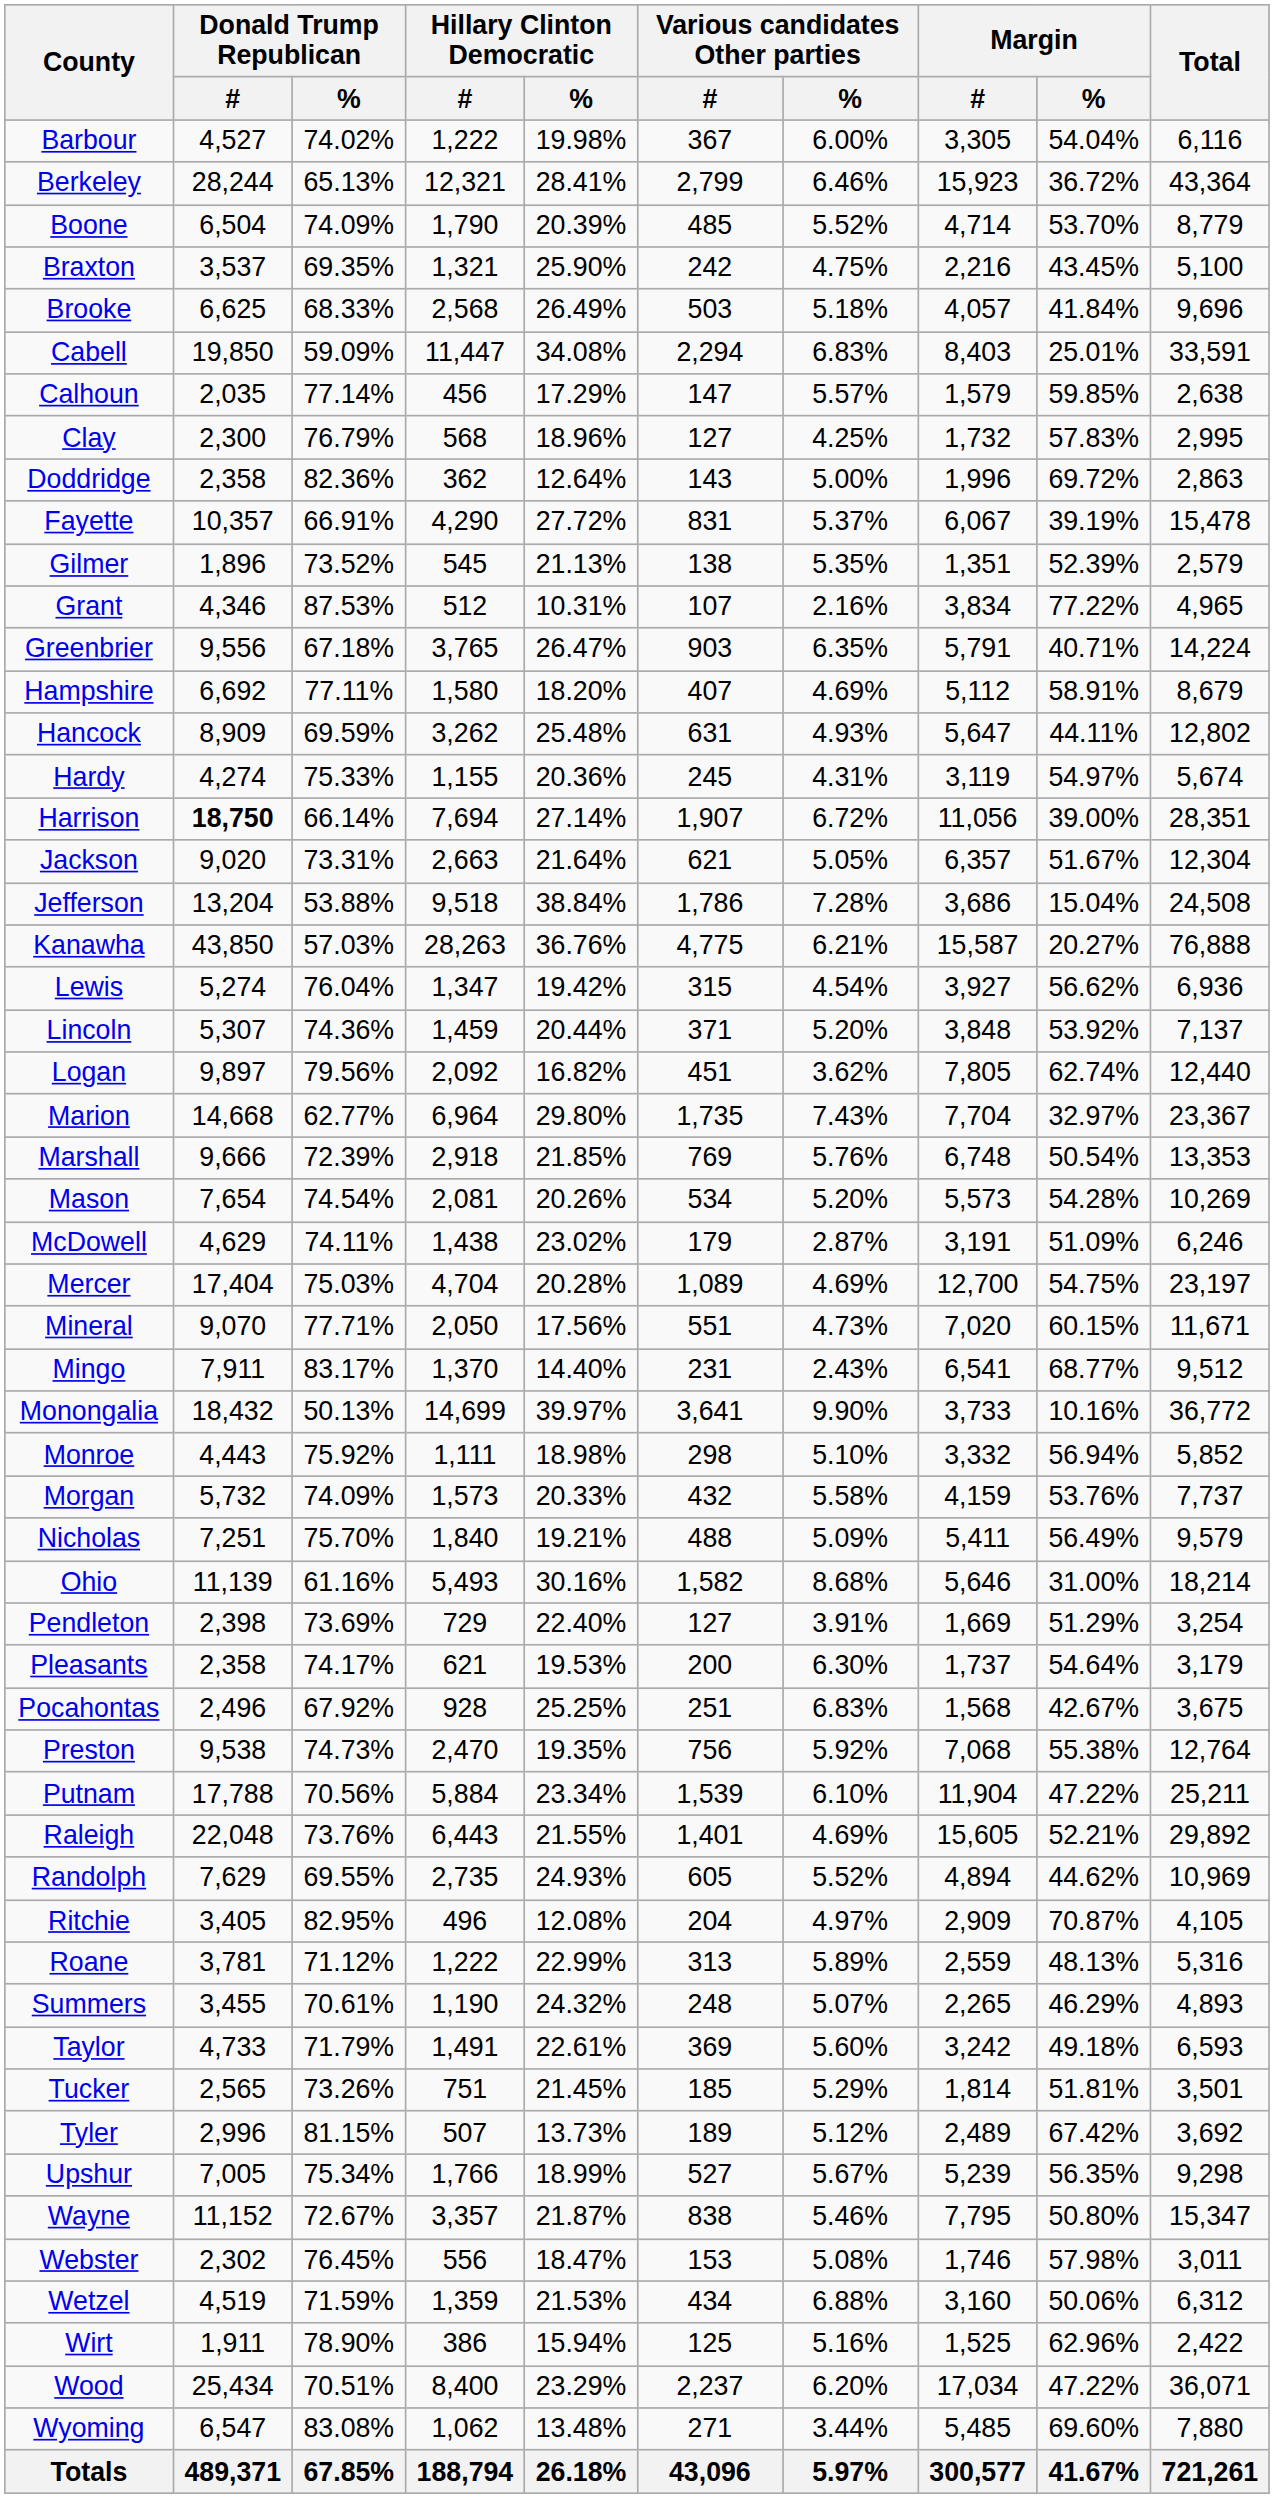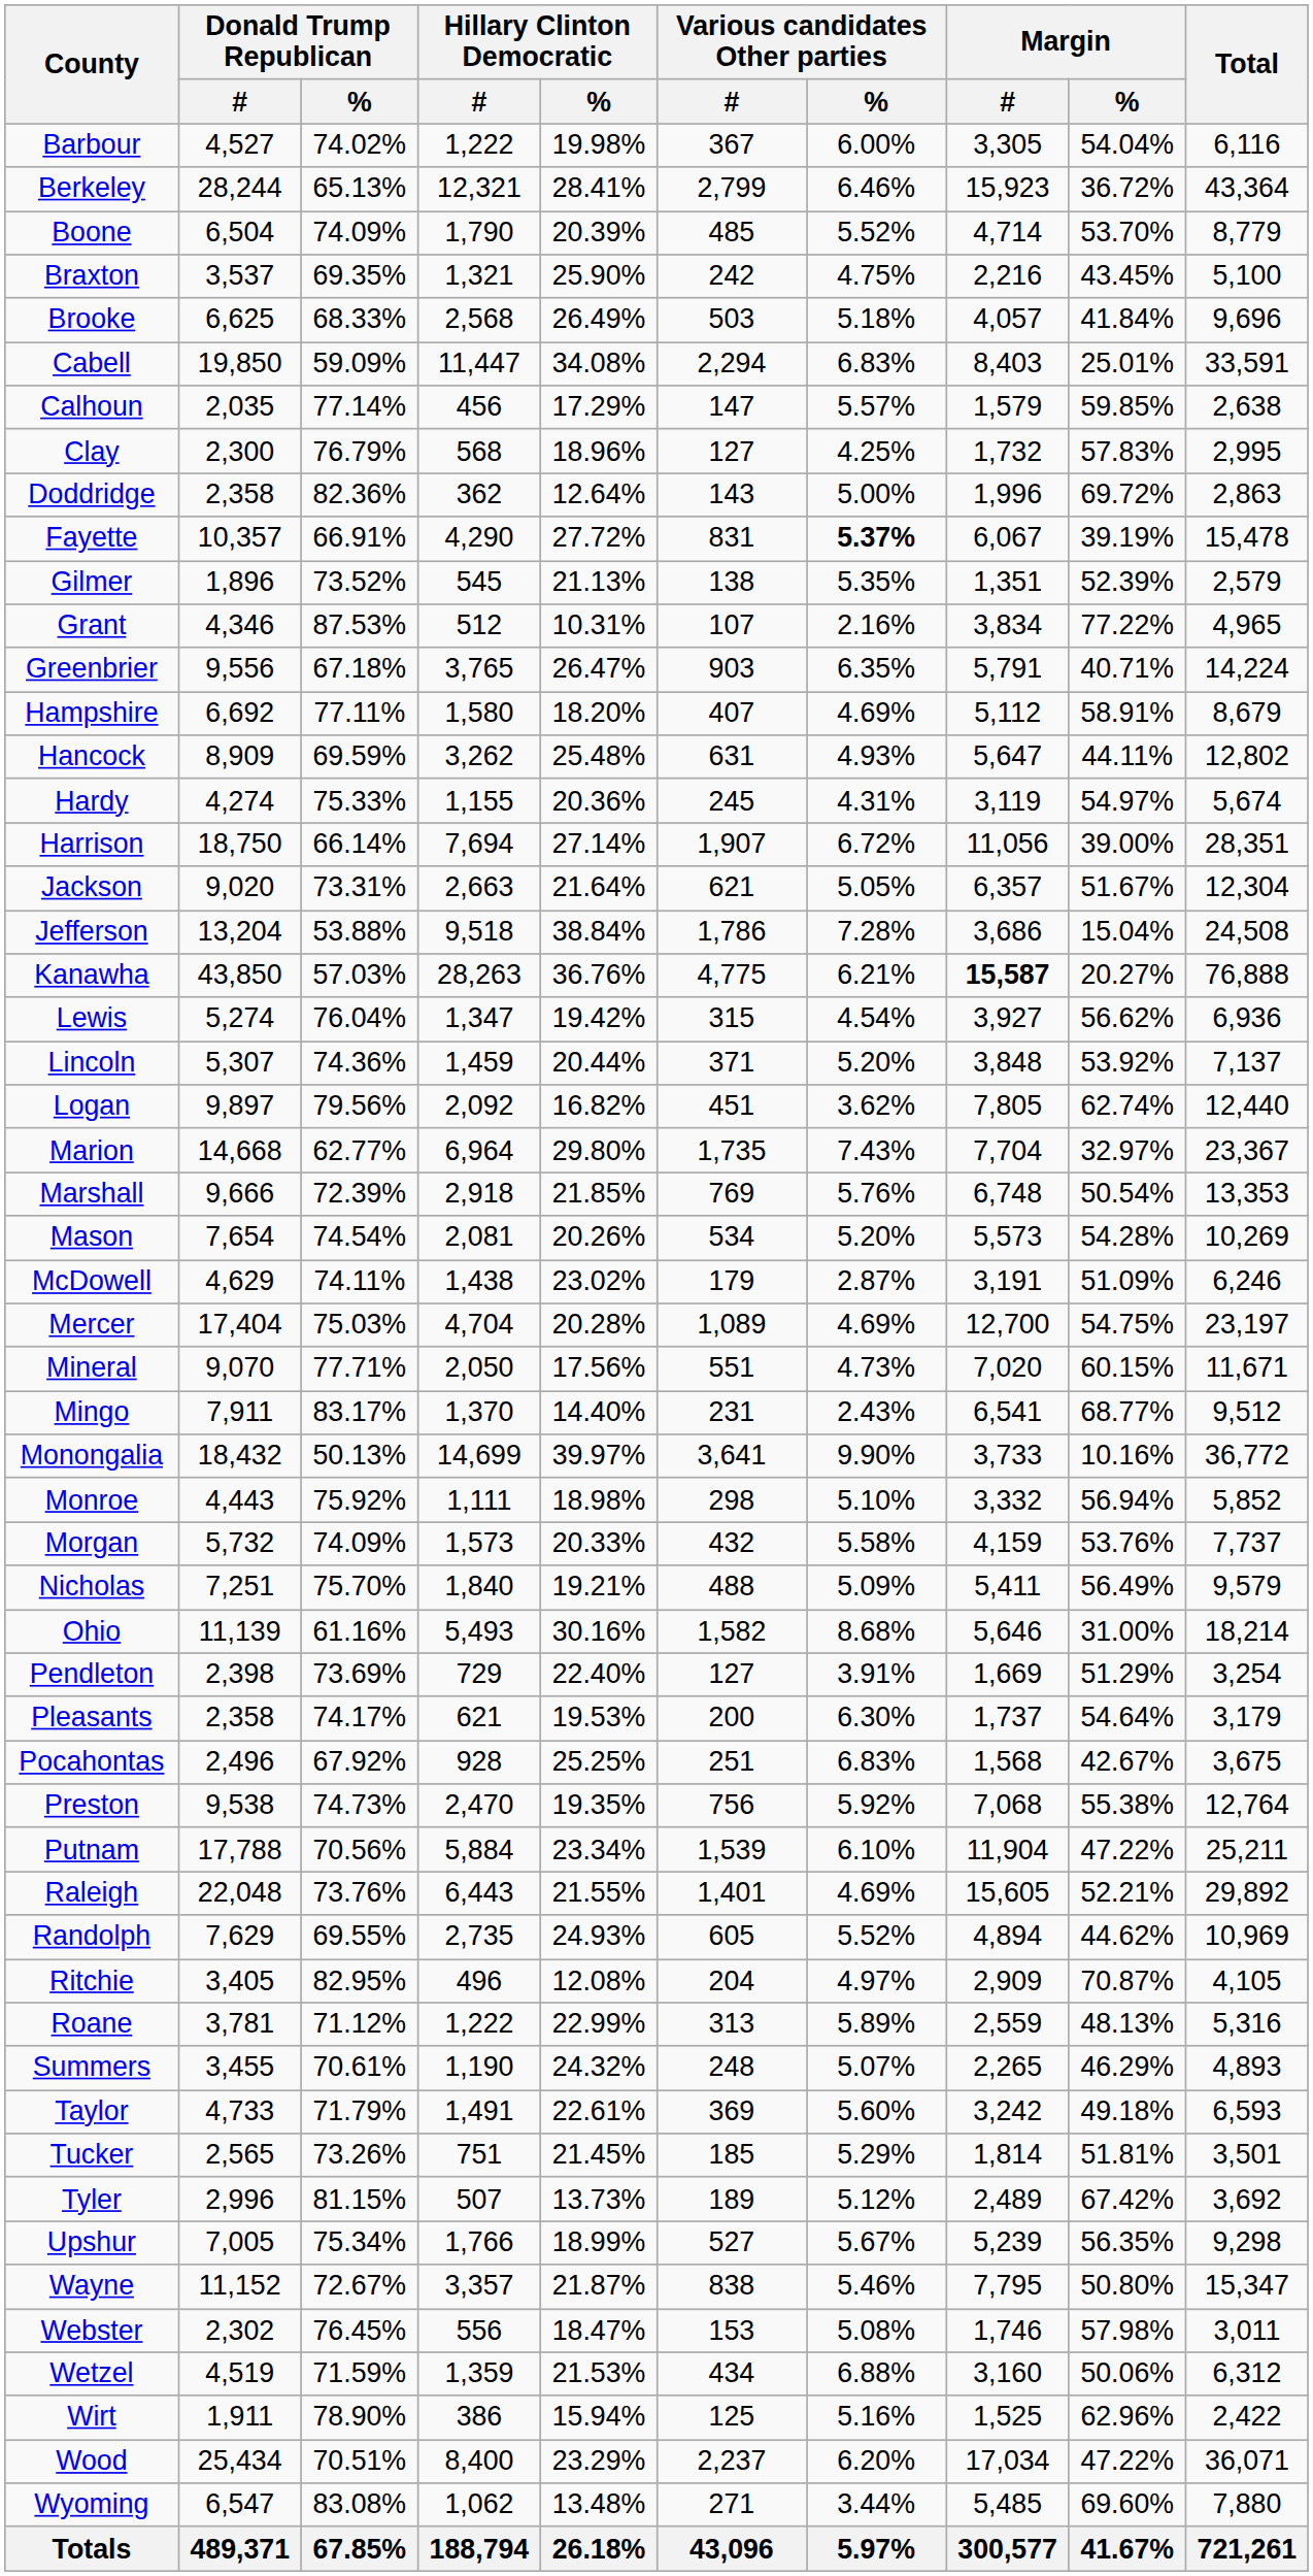Fayette | Various candidates Other parties / %: normal -> bold
Harrison | Donald Trump Republican / #: bold -> normal
Kanawha | Margin / #: normal -> bold
